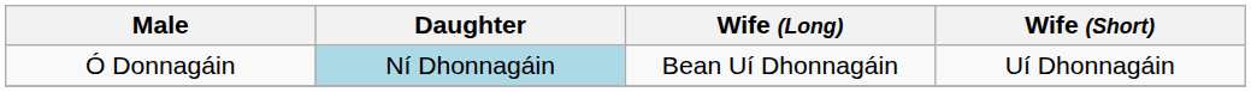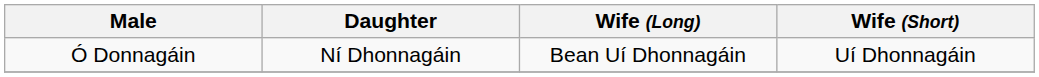Ó Donnagáin | Daughter: lightblue background -> no background
